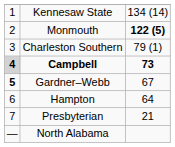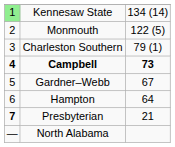Kennesaw State | column 1: no background -> lightgreen background
Monmouth | column 3: bold -> normal
Campbell | column 1: lightgrey background -> no background
Gardner–Webb | column 1: bold -> normal
Presbyterian | column 1: normal -> bold
